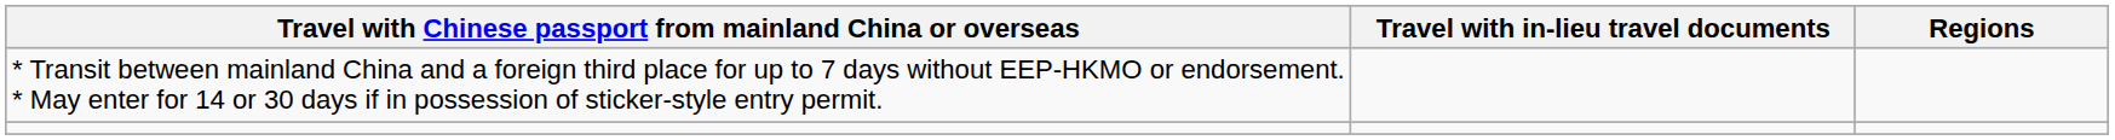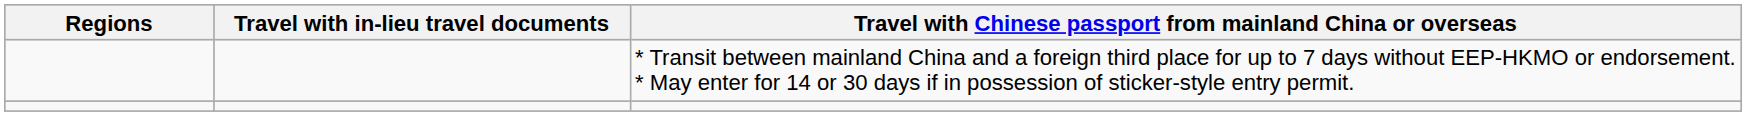columns swapped: Regions <-> Travel with Chinese passport from mainland China or overseas
